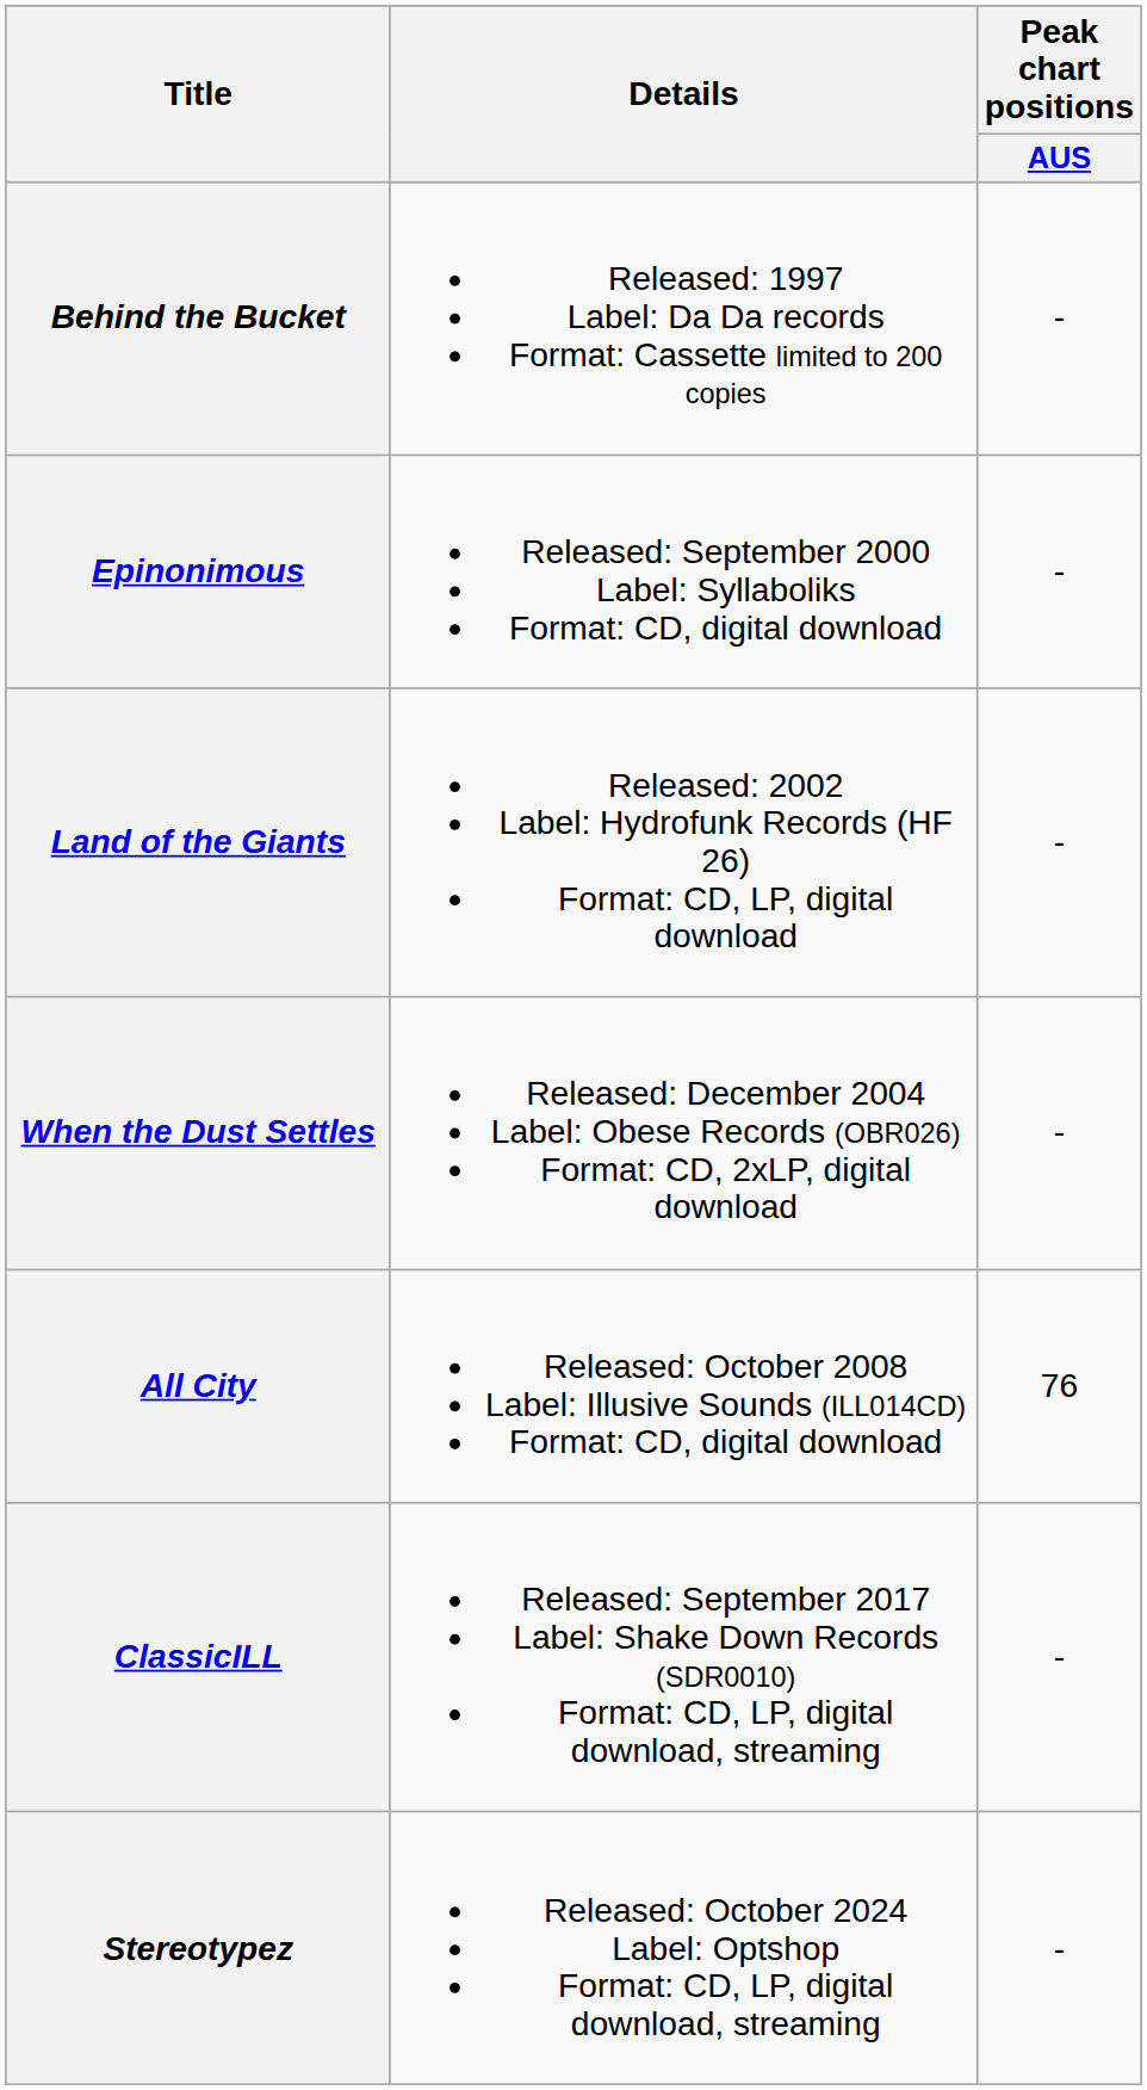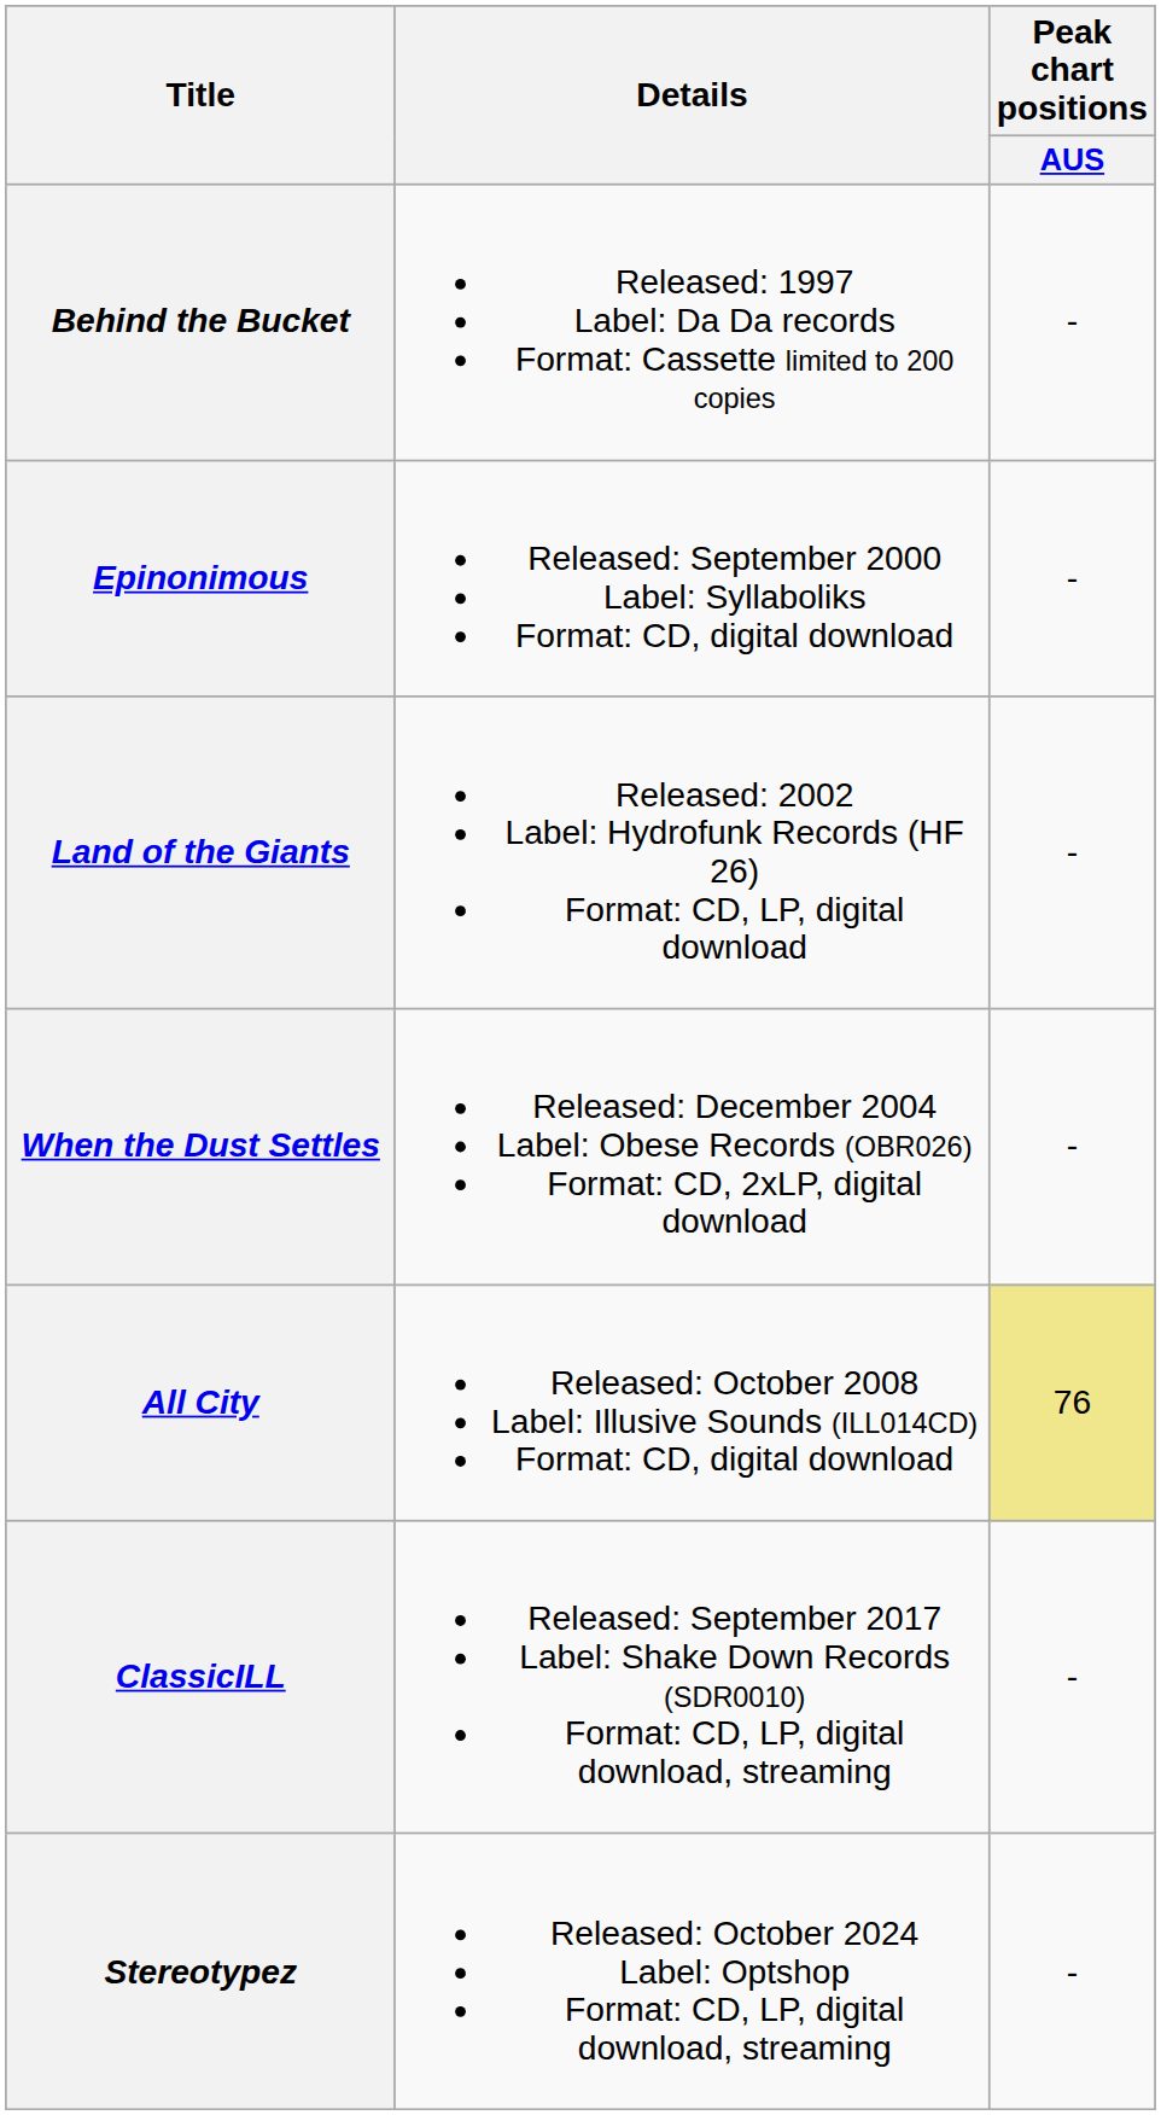All City | Peak chart positions / AUS: no background -> khaki background
